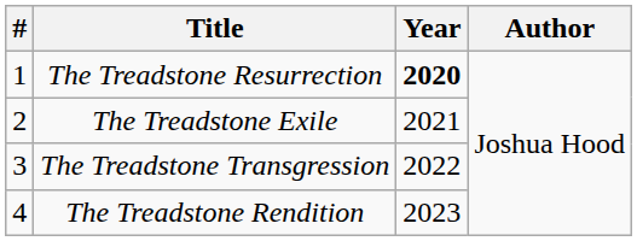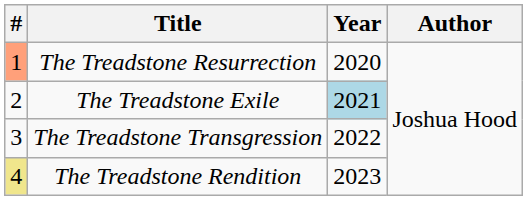The Treadstone Resurrection | #: no background -> lightsalmon background
The Treadstone Resurrection | Year: bold -> normal
The Treadstone Exile | Year: no background -> lightblue background
The Treadstone Rendition | #: no background -> khaki background
